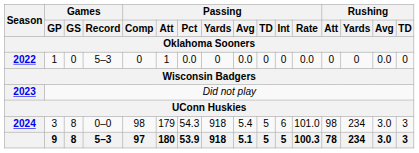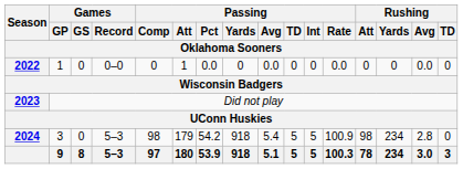2022 | Games / Record: 5–3 -> 0–0
2024 | Games / GS: 8 -> 0
2024 | Games / Record: 0–0 -> 5–3
2024 | Passing / Pct: 54.3 -> 54.2
2024 | Passing / Int: 6 -> 5
2024 | Passing / Rate: 101.0 -> 100.9
2024 | Rushing / Avg: 3.0 -> 2.8
2024 | Rushing / TD: 3 -> 0
